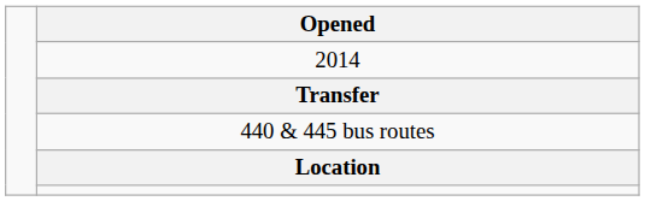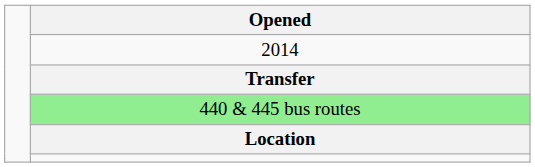440 & 445 bus routes | Opened: no background -> lightgreen background
